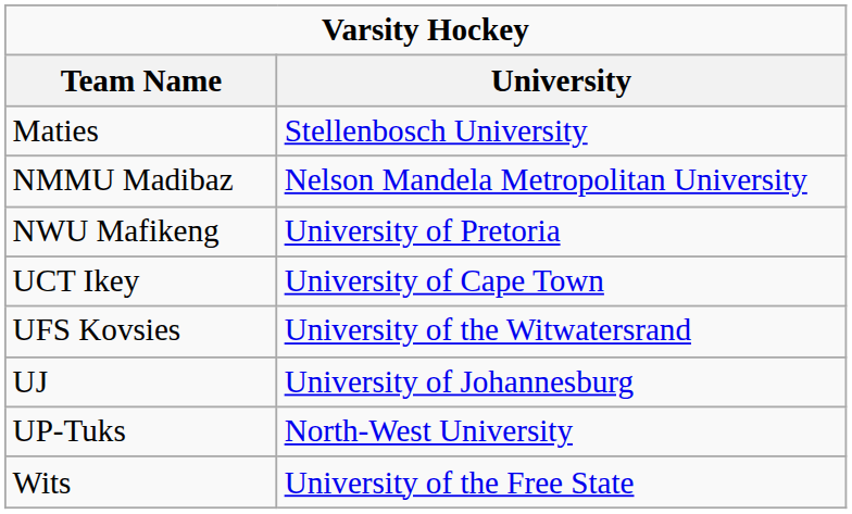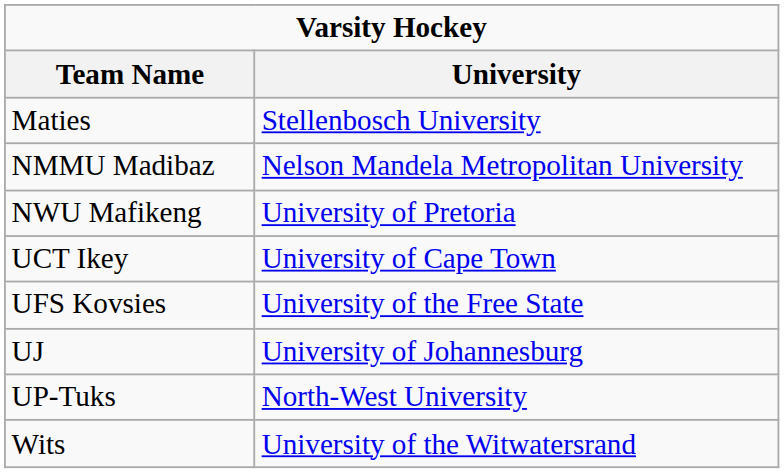UFS Kovsies | University: University of the Witwatersrand -> University of the Free State
Wits | University: University of the Free State -> University of the Witwatersrand
